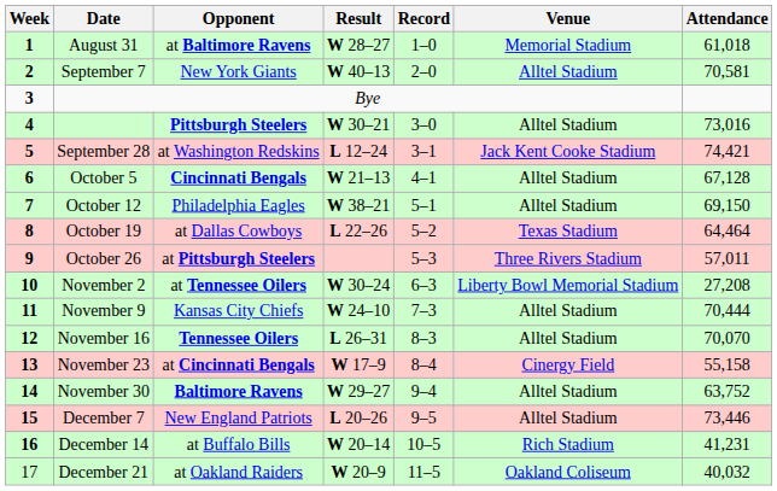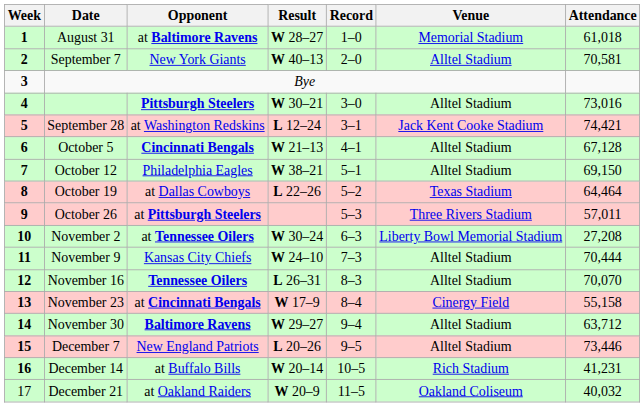November 30 | Attendance: 63,752 -> 63,712
